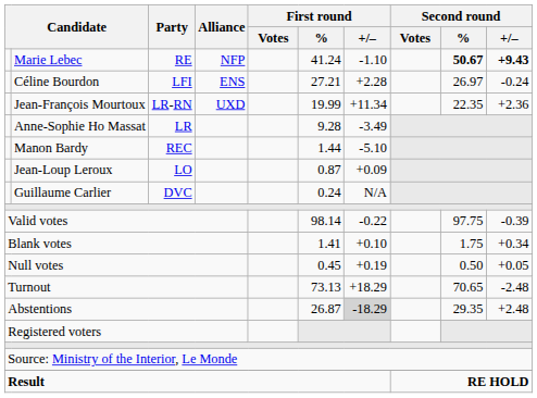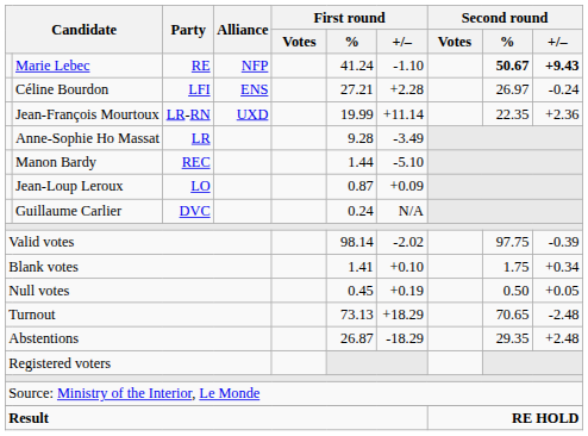Jean-François Mourtoux | First round / +/–: +11.34 -> +11.14
Valid votes | First round / +/–: -0.22 -> -2.02
Abstentions | First round / +/–: lightgrey background -> no background
